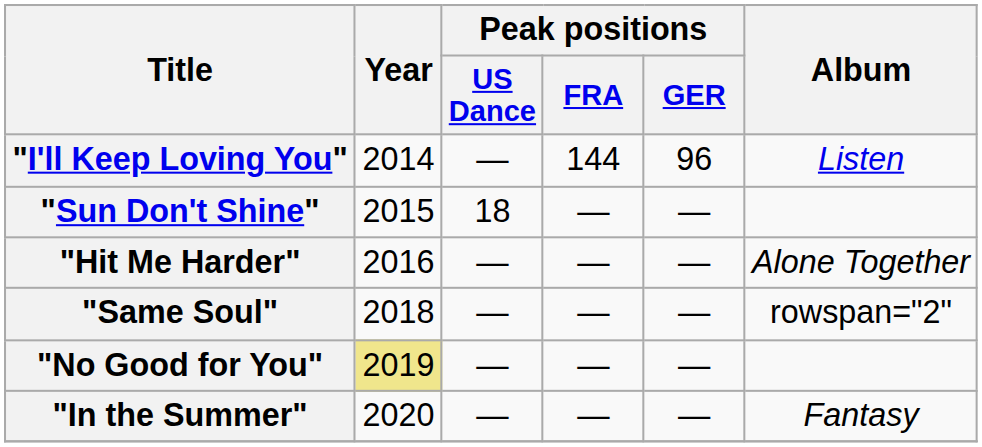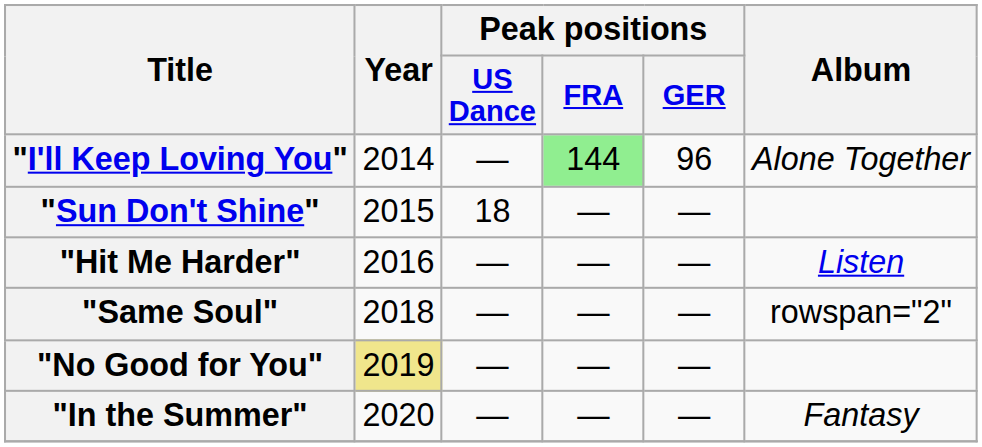"I'll Keep Loving You" | Peak positions / FRA: no background -> lightgreen background
"I'll Keep Loving You" | Album: Listen -> Alone Together
"Hit Me Harder" | Album: Alone Together -> Listen
